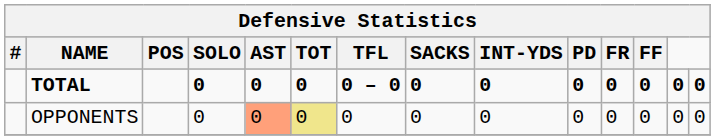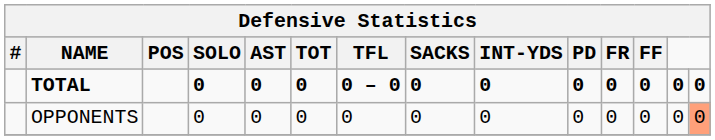OPPONENTS | AST: lightsalmon background -> no background
OPPONENTS | TOT: khaki background -> no background
OPPONENTS | column 14: no background -> lightsalmon background
